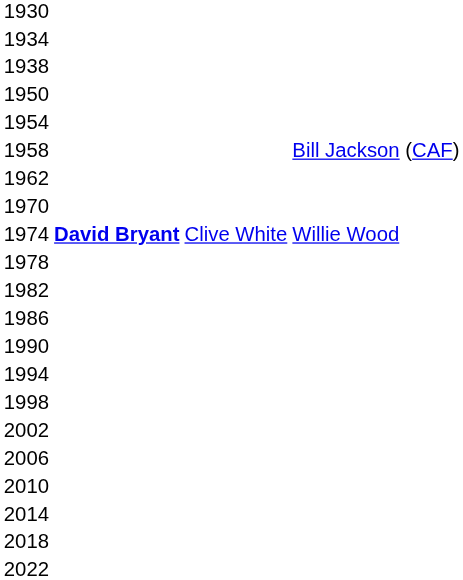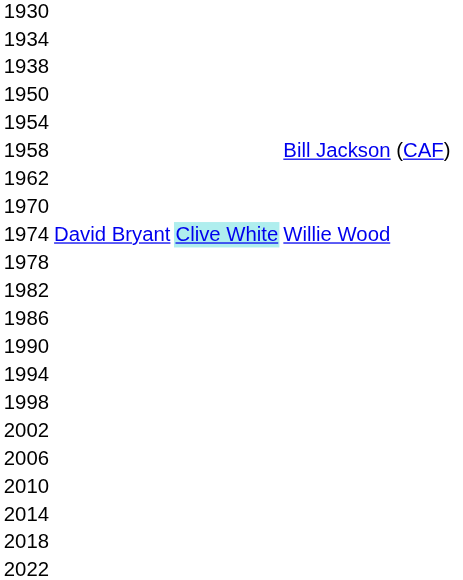1974 | column 2: bold -> normal
1974 | column 3: no background -> paleturquoise background
